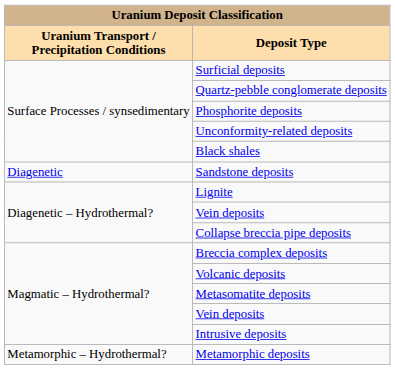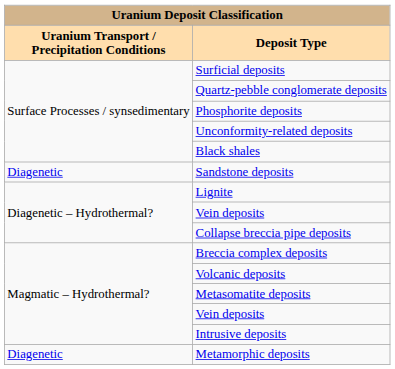row 17 | Uranium Transport / Precipitation Conditions: Metamorphic – Hydrothermal? -> Diagenetic
